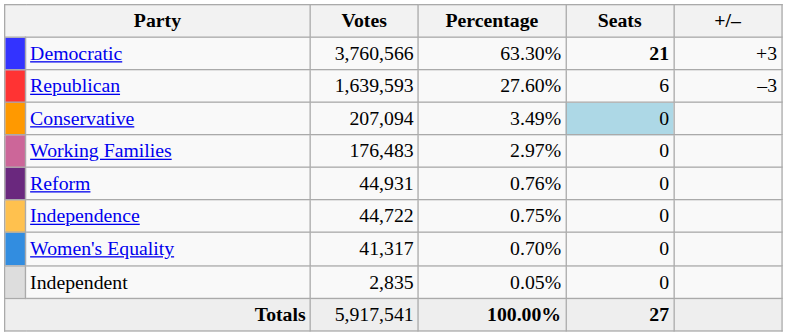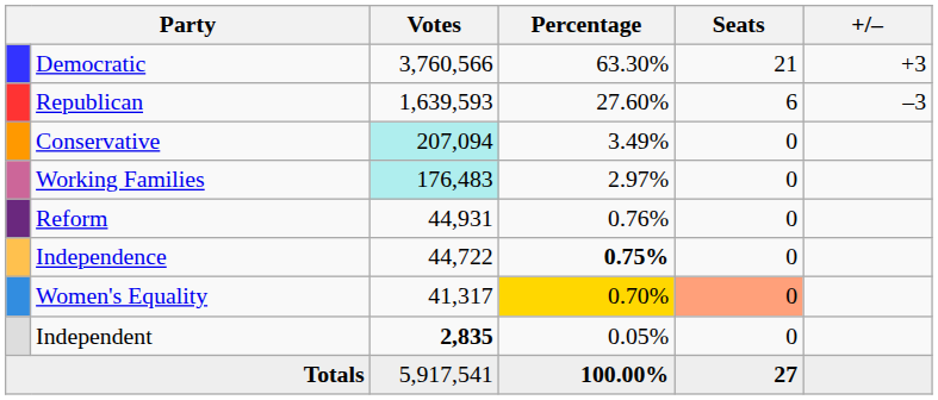Democratic | Seats: bold -> normal
Conservative | Votes: no background -> paleturquoise background
Conservative | Seats: lightblue background -> no background
Working Families | Votes: no background -> paleturquoise background
Independence | Percentage: normal -> bold
Women's Equality | Percentage: no background -> gold background
Women's Equality | Seats: no background -> lightsalmon background
Independent | Votes: normal -> bold
